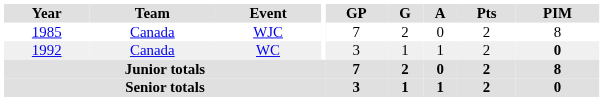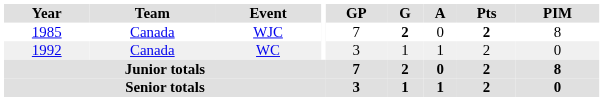WJC | G: normal -> bold
WJC | Pts: normal -> bold
WC | PIM: bold -> normal
